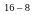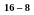row 1 | column 1: normal -> bold
